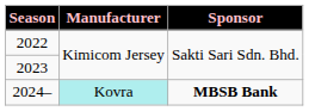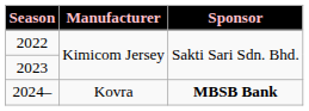2024– | Manufacturer: paleturquoise background -> no background
